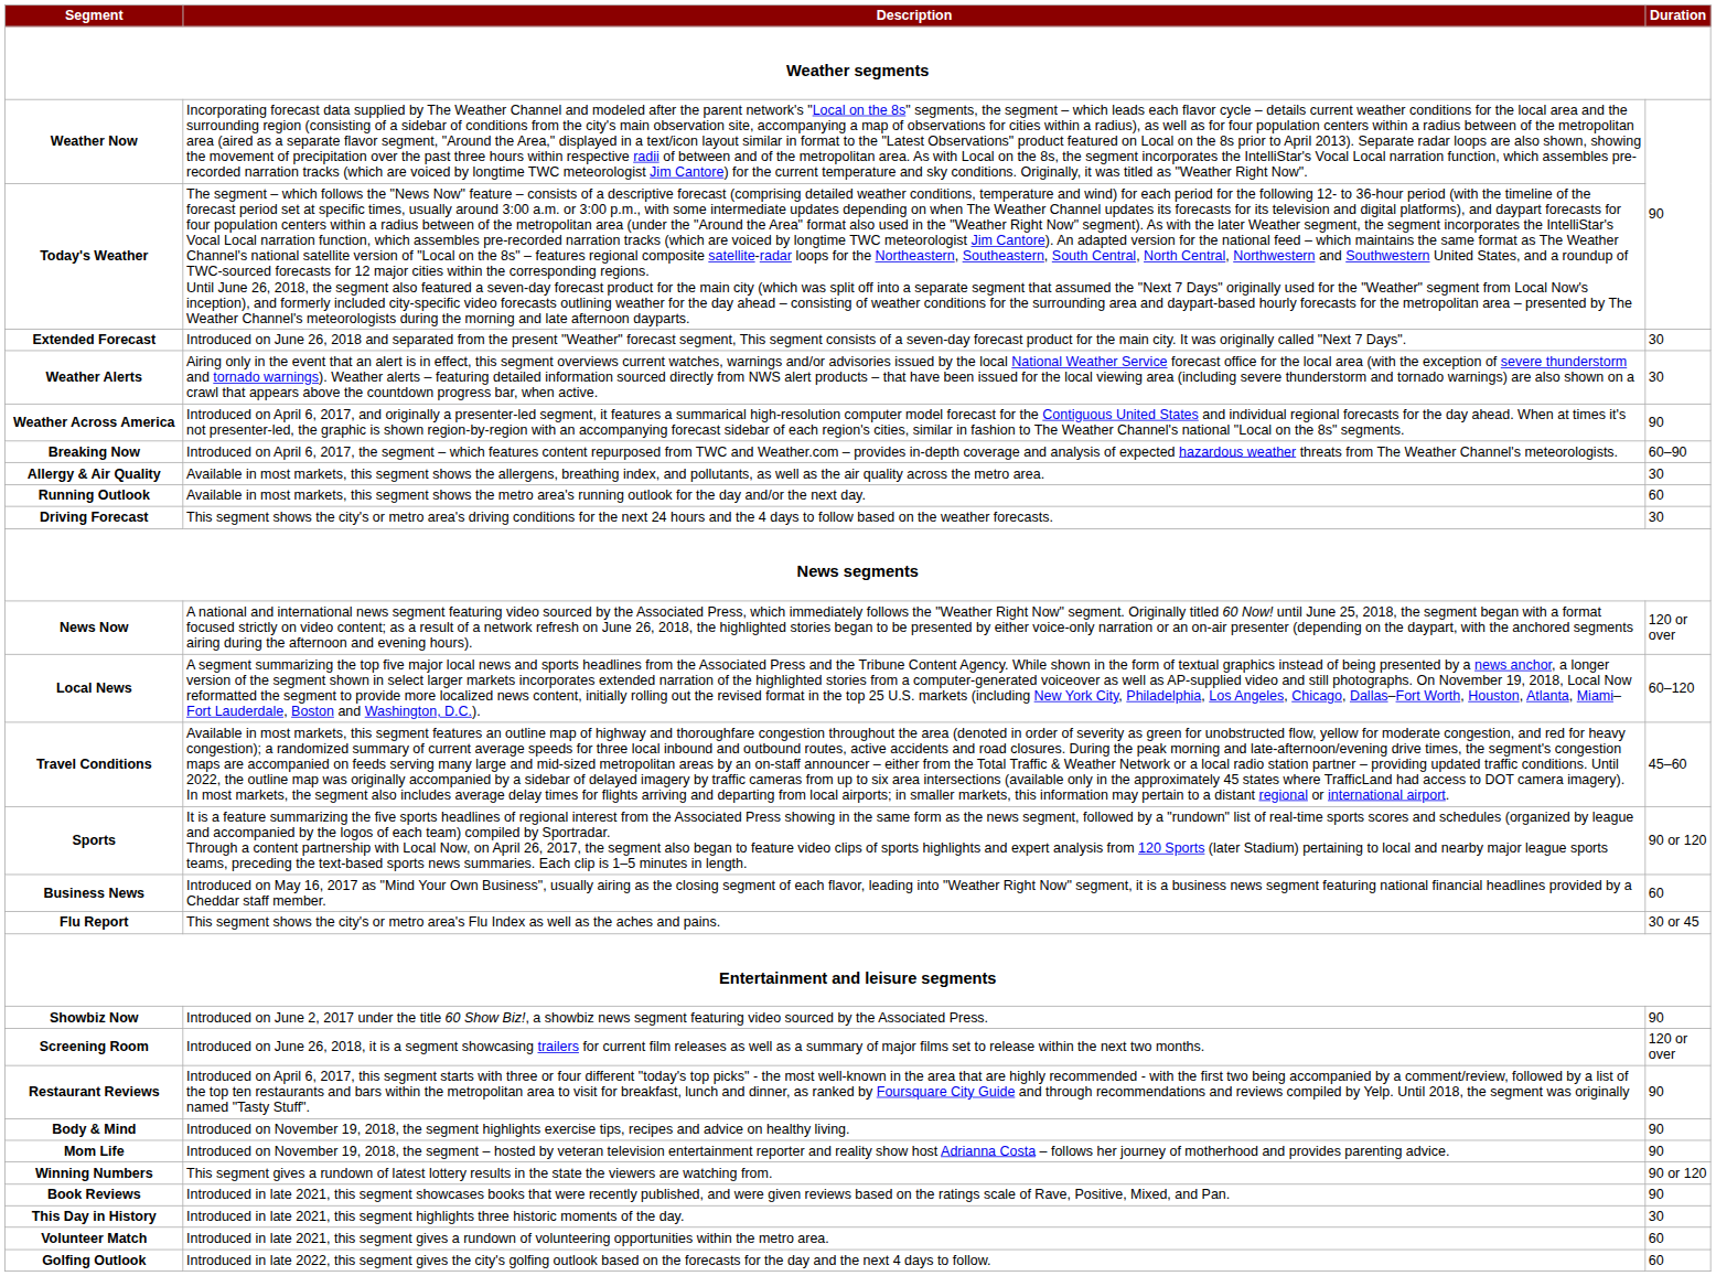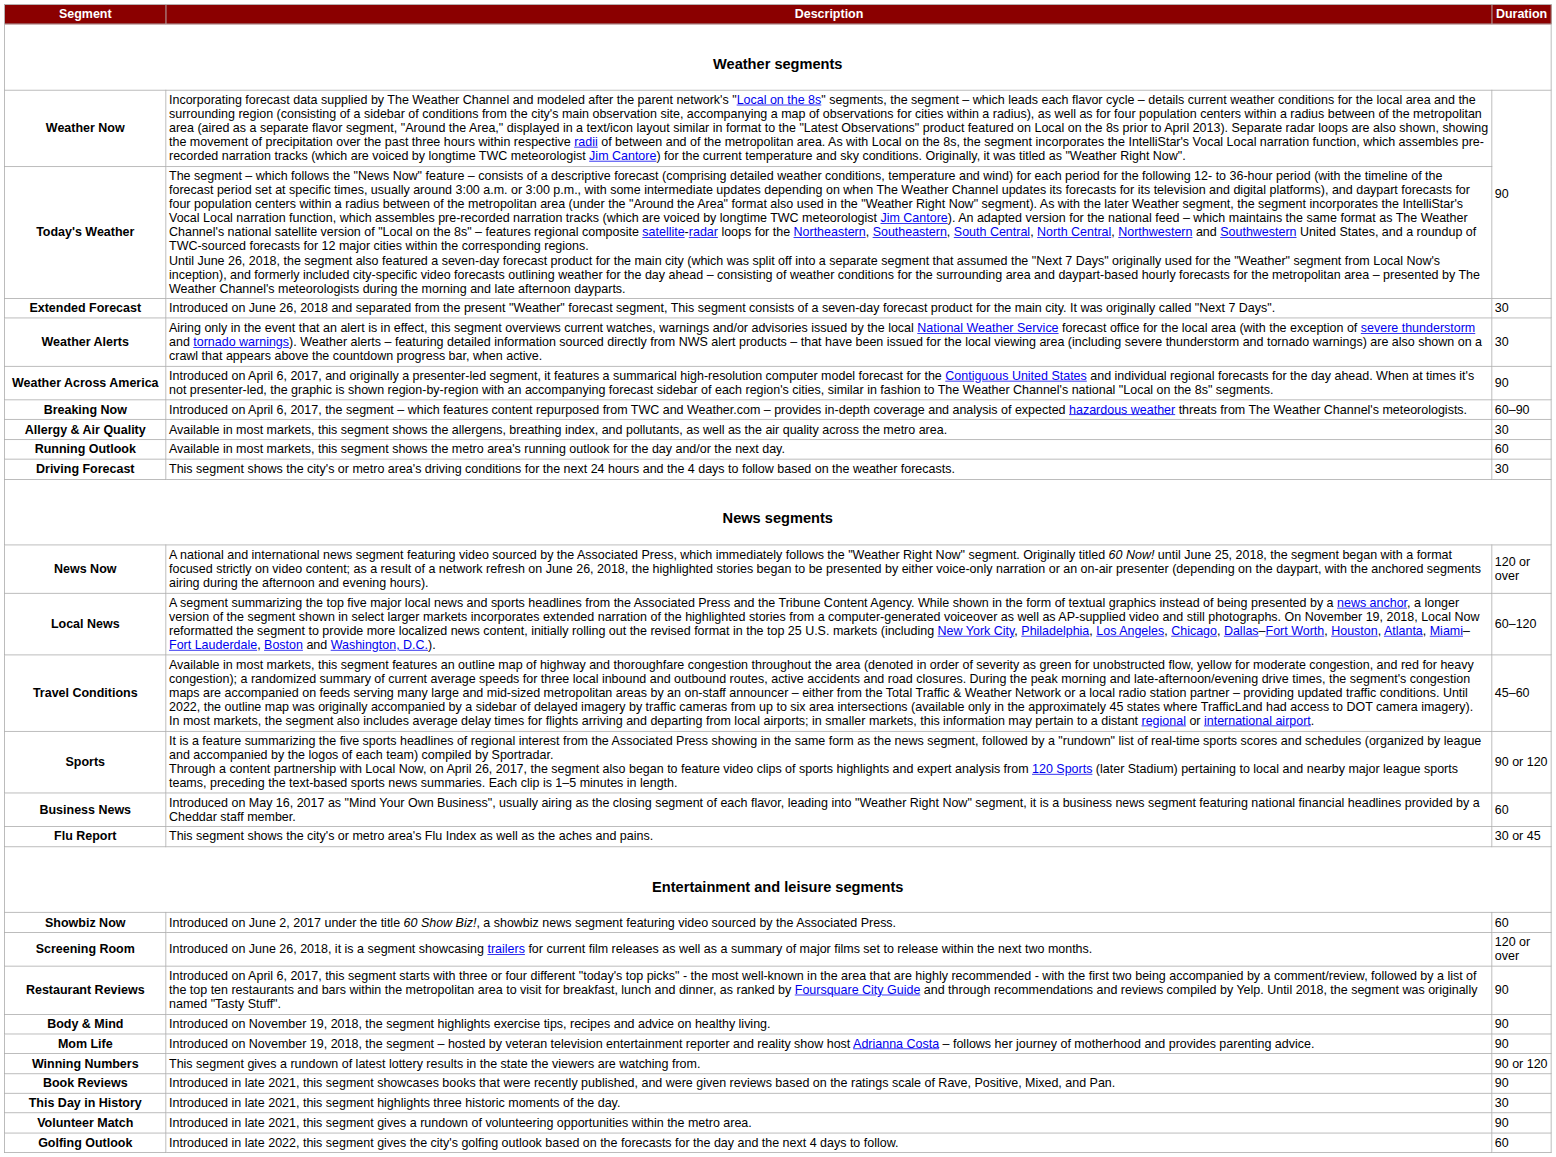Showbiz Now | Duration: 90 -> 60
Volunteer Match | Duration: 60 -> 90
